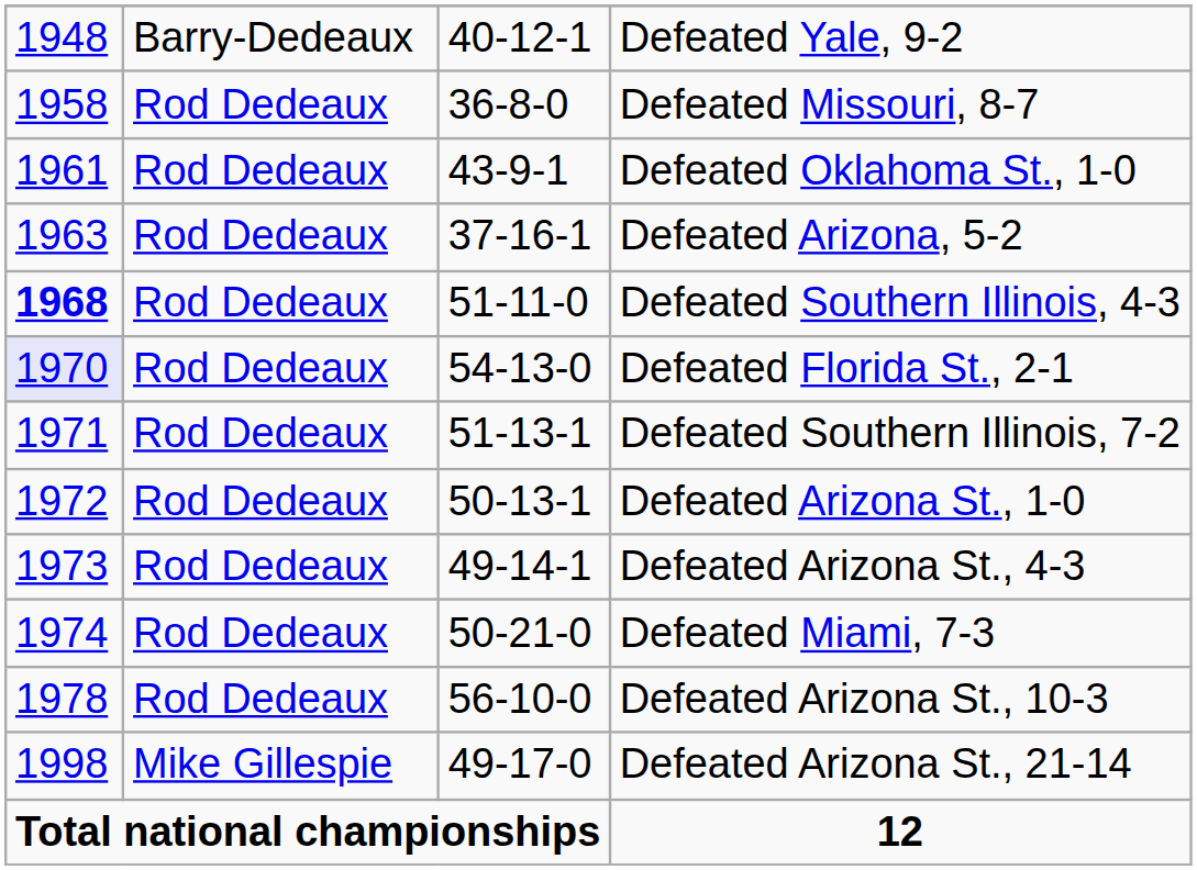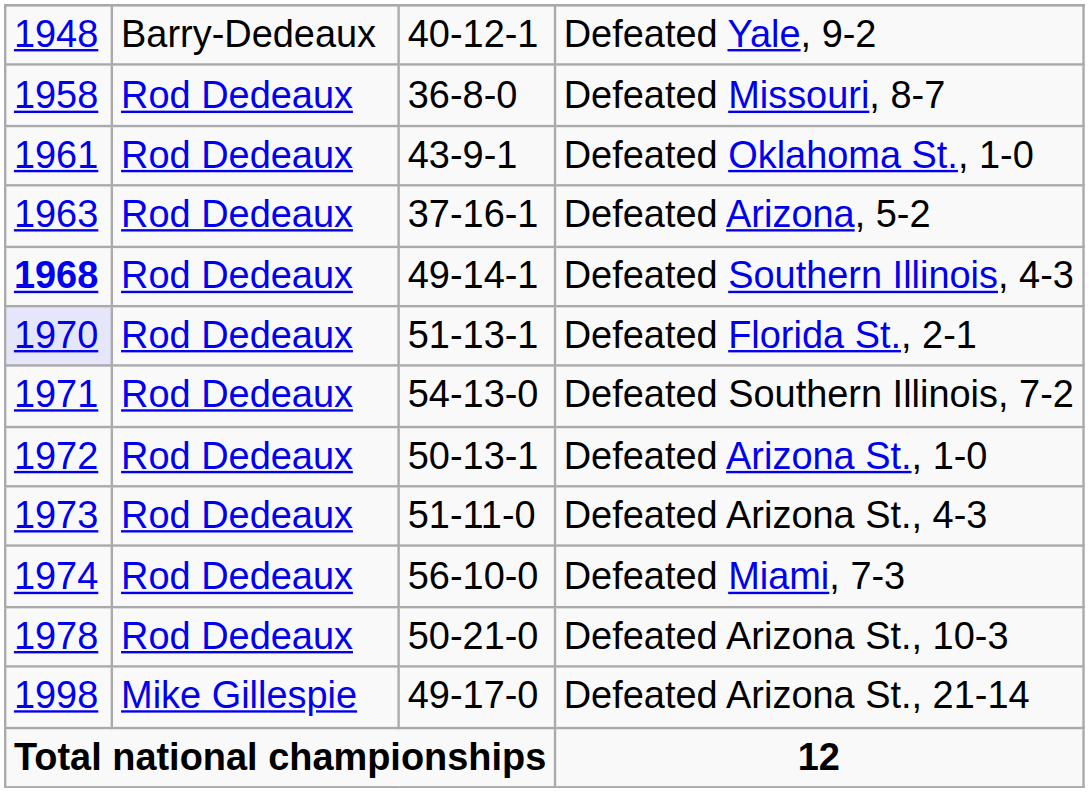Defeated Southern Illinois, 4-3 | column 3: 51-11-0 -> 49-14-1
Defeated Florida St., 2-1 | column 3: 54-13-0 -> 51-13-1
Defeated Southern Illinois, 7-2 | column 3: 51-13-1 -> 54-13-0
Defeated Arizona St., 4-3 | column 3: 49-14-1 -> 51-11-0
Defeated Miami, 7-3 | column 3: 50-21-0 -> 56-10-0
Defeated Arizona St., 10-3 | column 3: 56-10-0 -> 50-21-0
